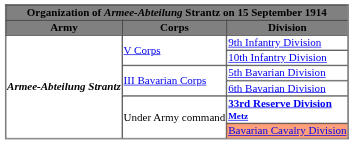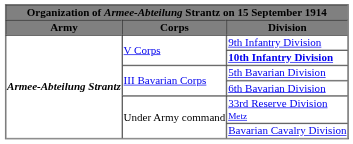10th Infantry Division | Division: normal -> bold
33rd Reserve Division Metz | Division: bold -> normal
Bavarian Cavalry Division | Division: lightsalmon background -> no background
